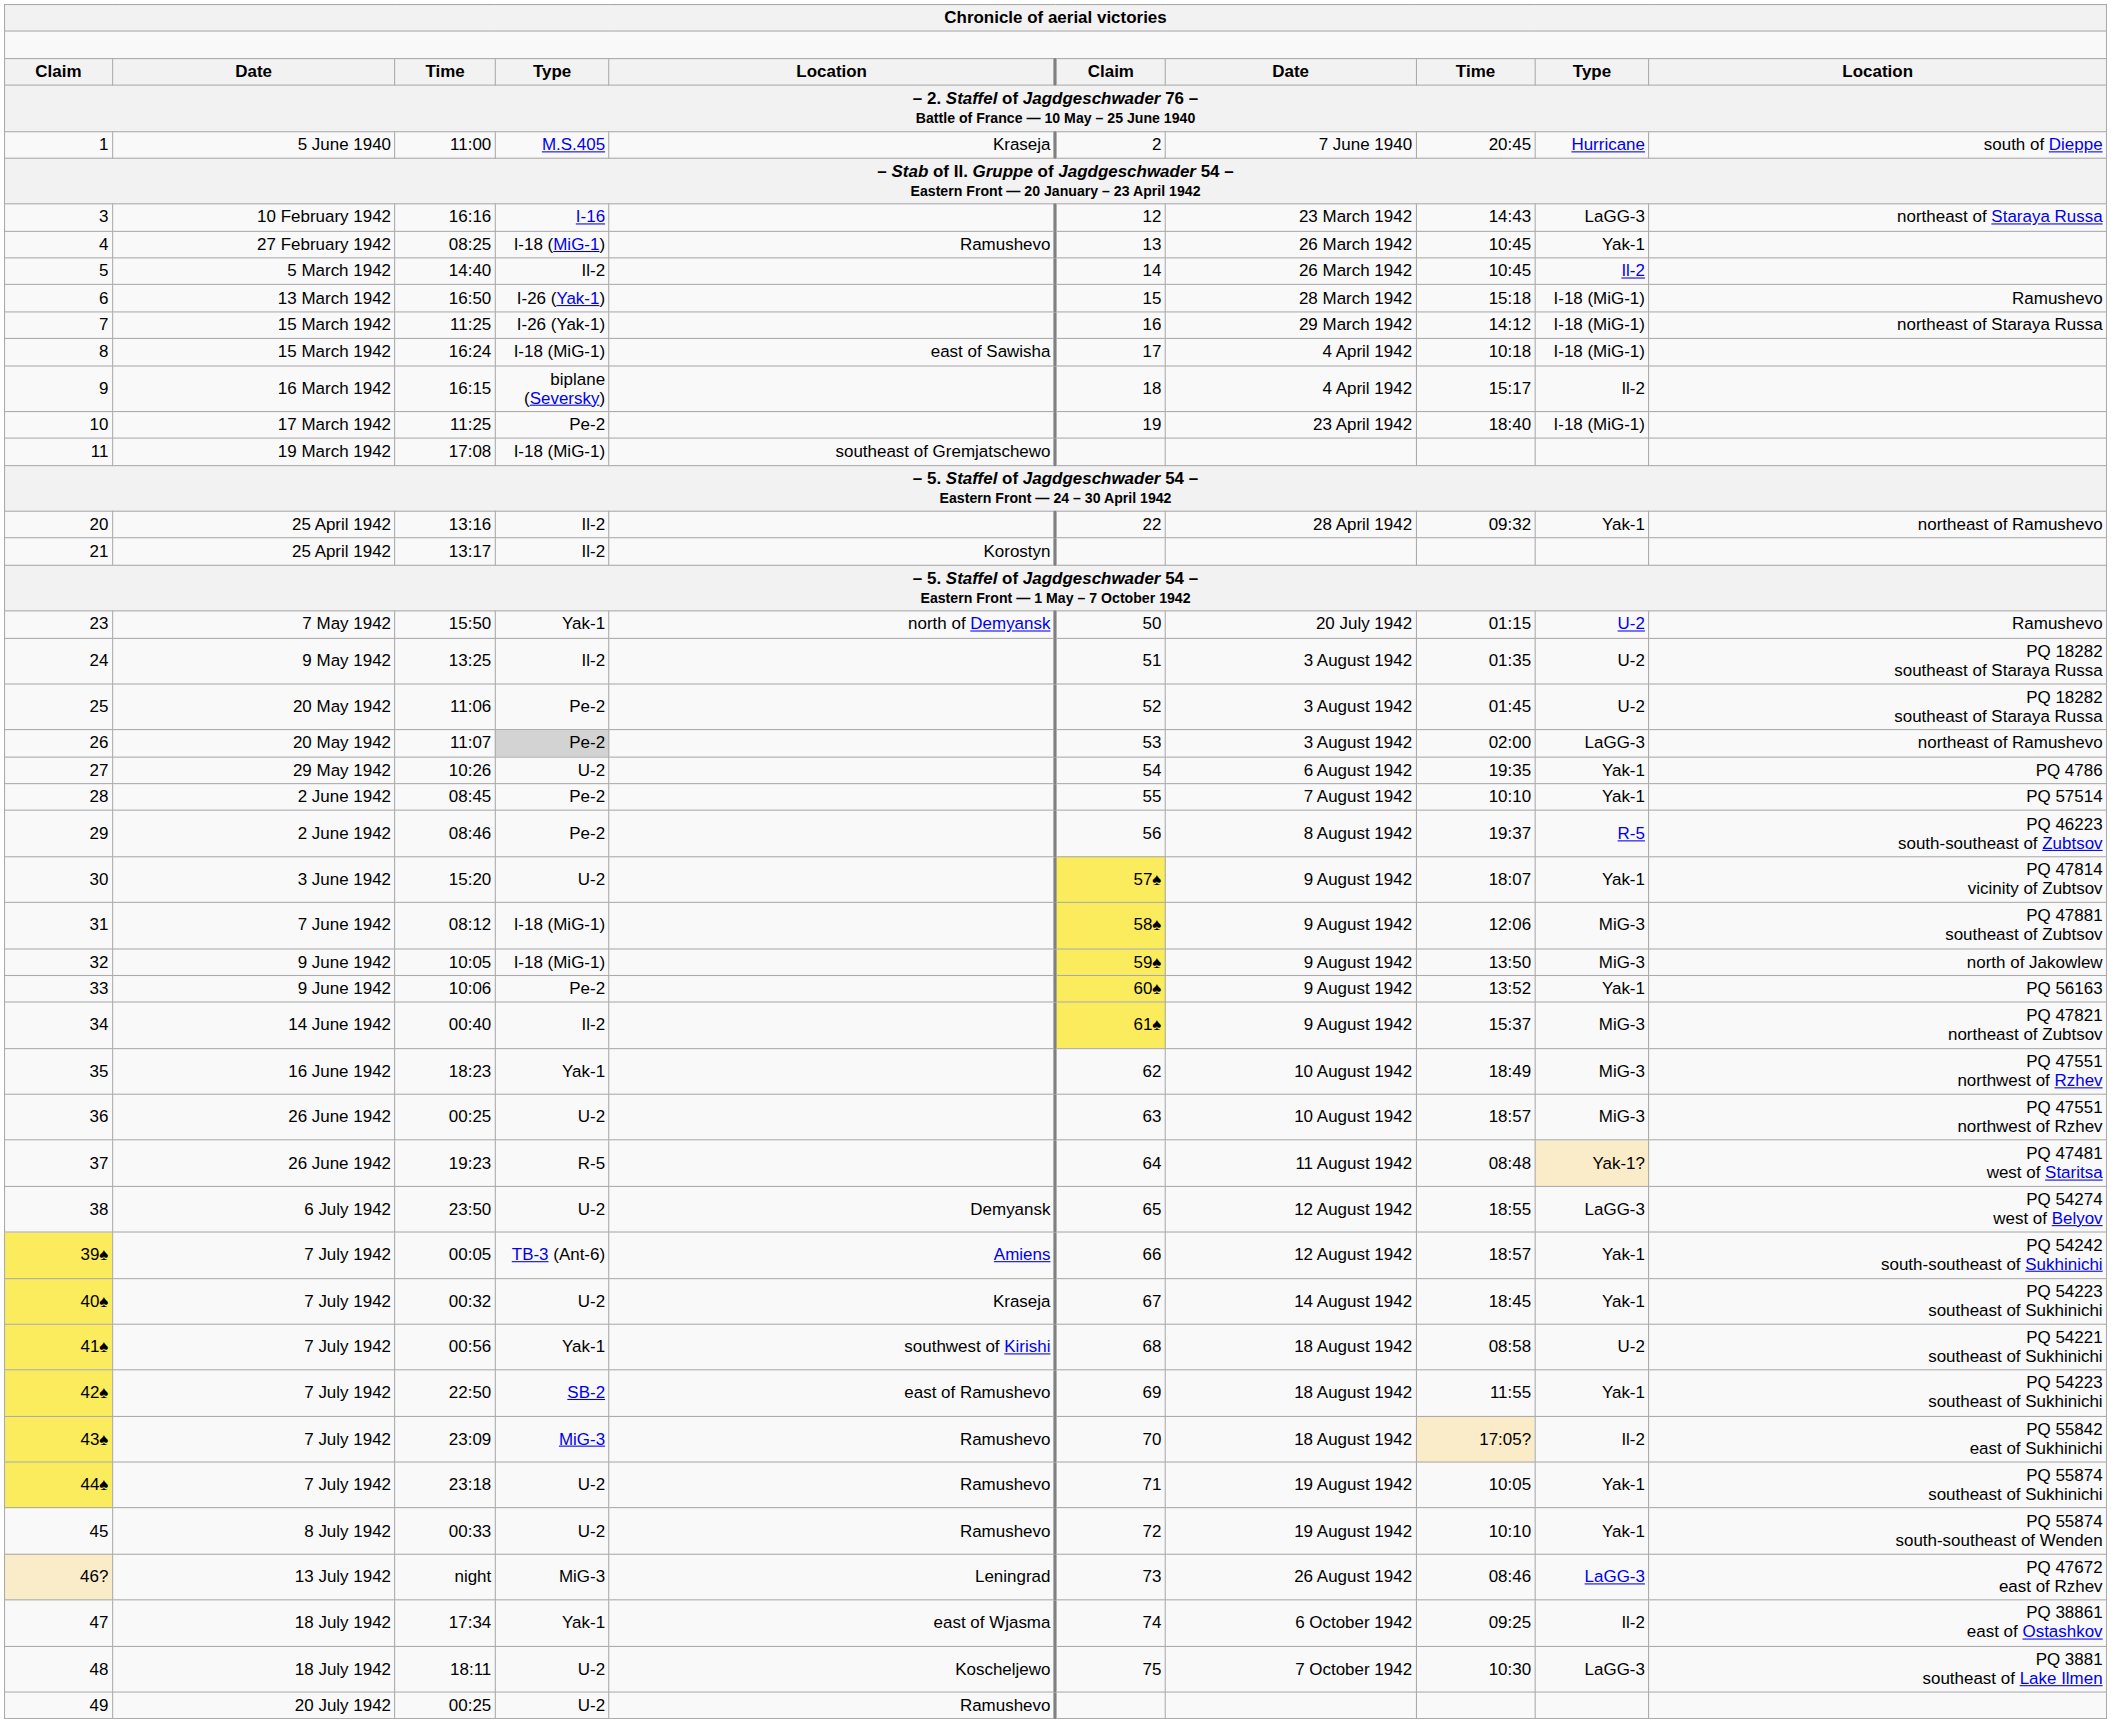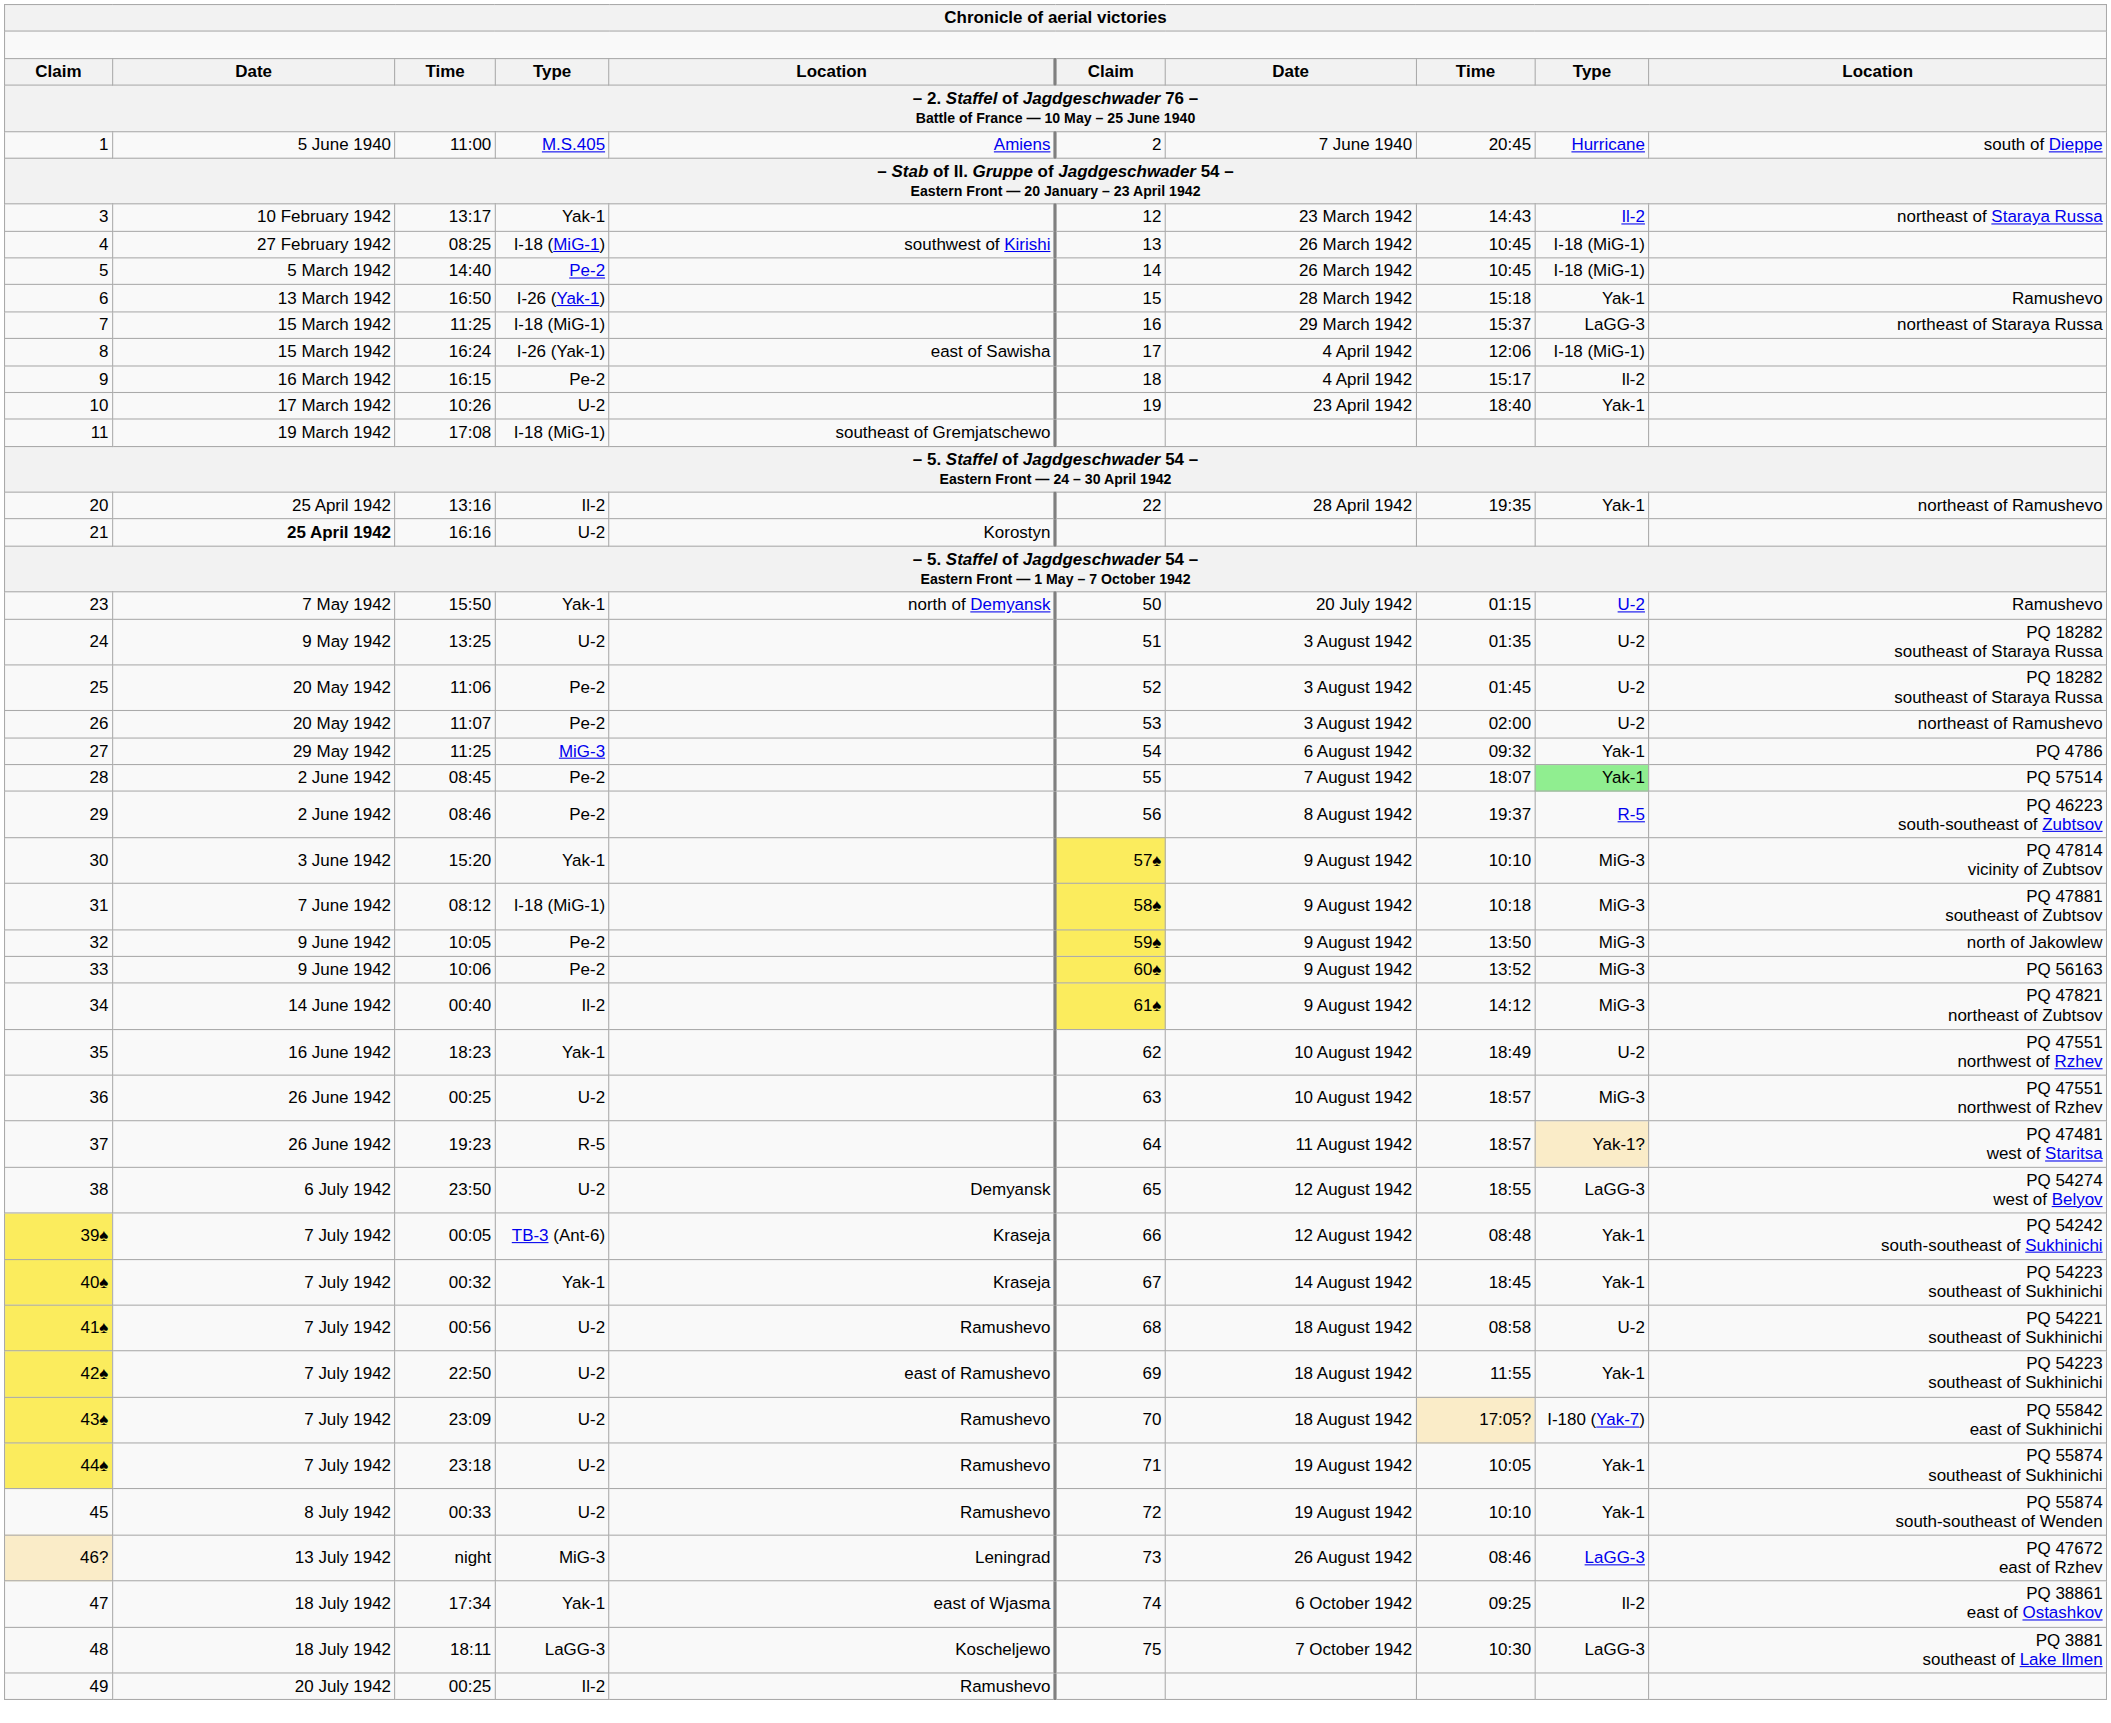1 | column 5: Kraseja -> Amiens
3 | column 3: 16:16 -> 13:17
3 | column 4: I-16 -> Yak-1
3 | column 9: LaGG-3 -> Il-2
4 | column 5: Ramushevo -> southwest of Kirishi
4 | column 9: Yak-1 -> I-18 (MiG-1)
5 | column 4: Il-2 -> Pe-2
5 | column 9: Il-2 -> I-18 (MiG-1)
6 | column 9: I-18 (MiG-1) -> Yak-1
7 | column 4: I-26 (Yak-1) -> I-18 (MiG-1)
7 | column 8: 14:12 -> 15:37
7 | column 9: I-18 (MiG-1) -> LaGG-3
8 | column 4: I-18 (MiG-1) -> I-26 (Yak-1)
8 | column 8: 10:18 -> 12:06
9 | column 4: biplane (Seversky) -> Pe-2
10 | column 3: 11:25 -> 10:26
10 | column 4: Pe-2 -> U-2
10 | column 9: I-18 (MiG-1) -> Yak-1
20 | column 8: 09:32 -> 19:35
21 | column 2: normal -> bold
21 | column 3: 13:17 -> 16:16
21 | column 4: Il-2 -> U-2
24 | column 4: Il-2 -> U-2
26 | column 4: lightgrey background -> no background
26 | column 9: LaGG-3 -> U-2
27 | column 3: 10:26 -> 11:25
27 | column 4: U-2 -> MiG-3
27 | column 8: 19:35 -> 09:32
28 | column 8: 10:10 -> 18:07
28 | column 9: no background -> lightgreen background
30 | column 4: U-2 -> Yak-1
30 | column 8: 18:07 -> 10:10
30 | column 9: Yak-1 -> MiG-3
31 | column 8: 12:06 -> 10:18
32 | column 4: I-18 (MiG-1) -> Pe-2
33 | column 9: Yak-1 -> MiG-3
34 | column 8: 15:37 -> 14:12
35 | column 9: MiG-3 -> U-2
37 | column 8: 08:48 -> 18:57
39♠ | column 5: Amiens -> Kraseja
39♠ | column 8: 18:57 -> 08:48
40♠ | column 4: U-2 -> Yak-1
41♠ | column 4: Yak-1 -> U-2
41♠ | column 5: southwest of Kirishi -> Ramushevo
42♠ | column 4: SB-2 -> U-2
43♠ | column 4: MiG-3 -> U-2
43♠ | column 9: Il-2 -> I-180 (Yak-7)
48 | column 4: U-2 -> LaGG-3
49 | column 4: U-2 -> Il-2
